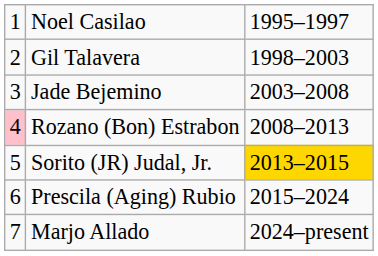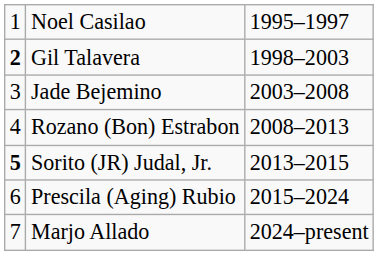Gil Talavera | column 1: normal -> bold
Rozano (Bon) Estrabon | column 1: pink background -> no background
Sorito (JR) Judal, Jr. | column 1: normal -> bold
Sorito (JR) Judal, Jr. | column 3: gold background -> no background
